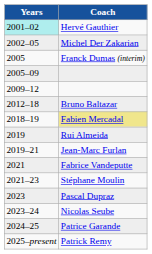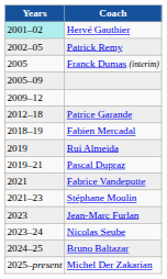row 3 | Coach: Michel Der Zakarian -> Patrick Remy
row 7 | Coach: Bruno Baltazar -> Patrice Garande
row 8 | Coach: khaki background -> no background
row 10 | Coach: Jean-Marc Furlan -> Pascal Dupraz
row 13 | Coach: Pascal Dupraz -> Jean-Marc Furlan
row 15 | Coach: Patrice Garande -> Bruno Baltazar
row 16 | Coach: Patrick Remy -> Michel Der Zakarian
